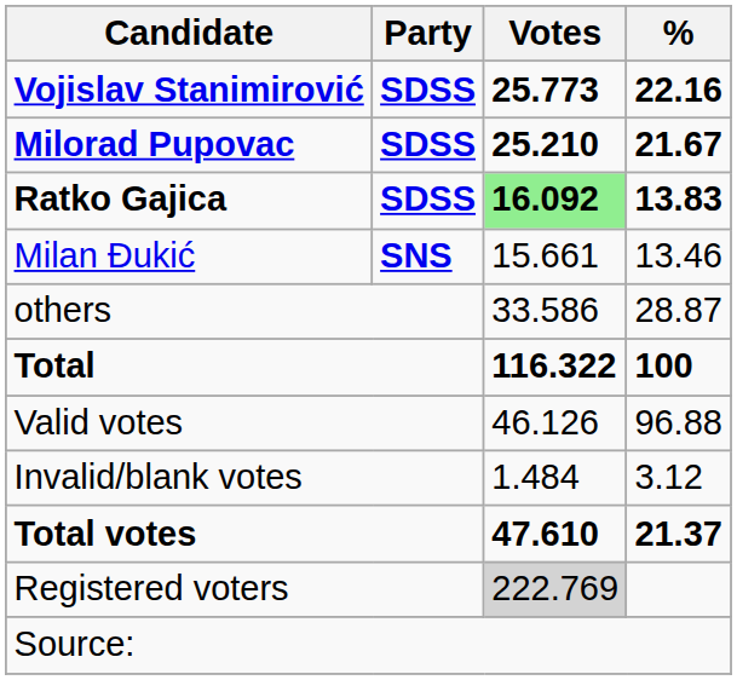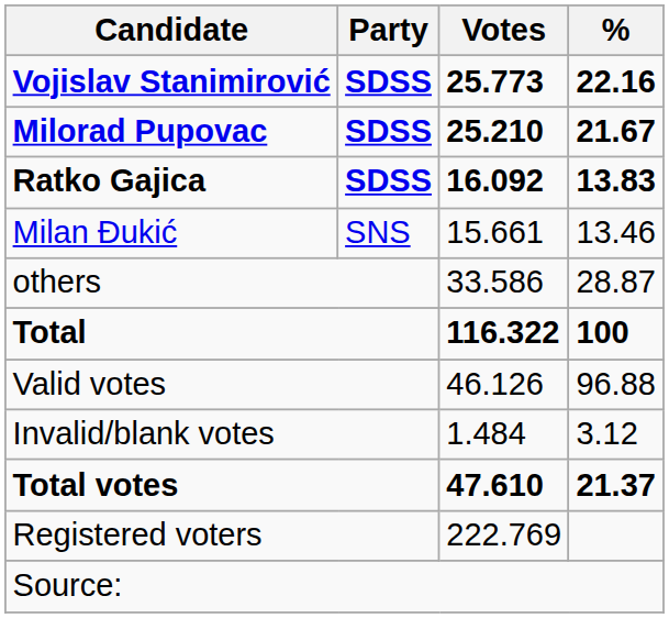Ratko Gajica | Votes: lightgreen background -> no background
Milan Đukić | Party: bold -> normal
Registered voters | Votes: lightgrey background -> no background
